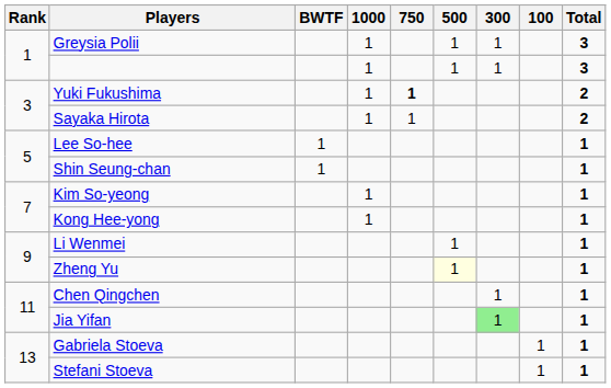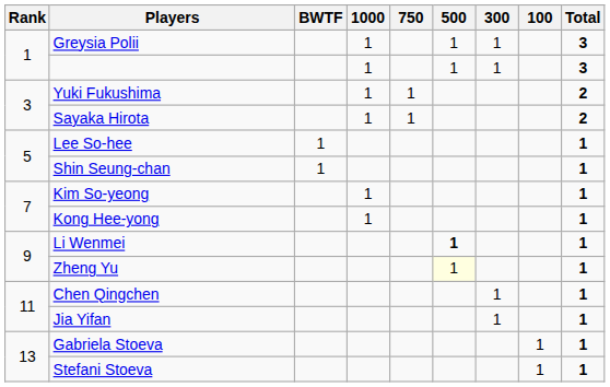Yuki Fukushima | 750: bold -> normal
Li Wenmei | 500: normal -> bold
Jia Yifan | 300: lightgreen background -> no background
